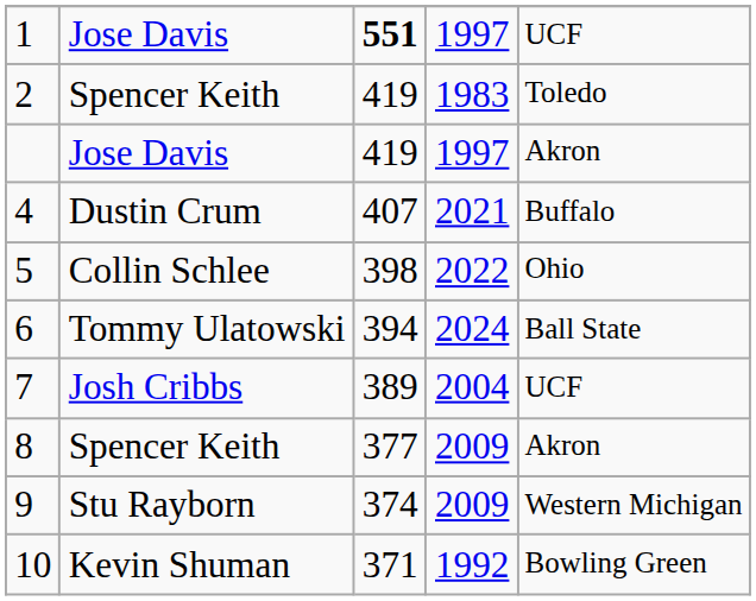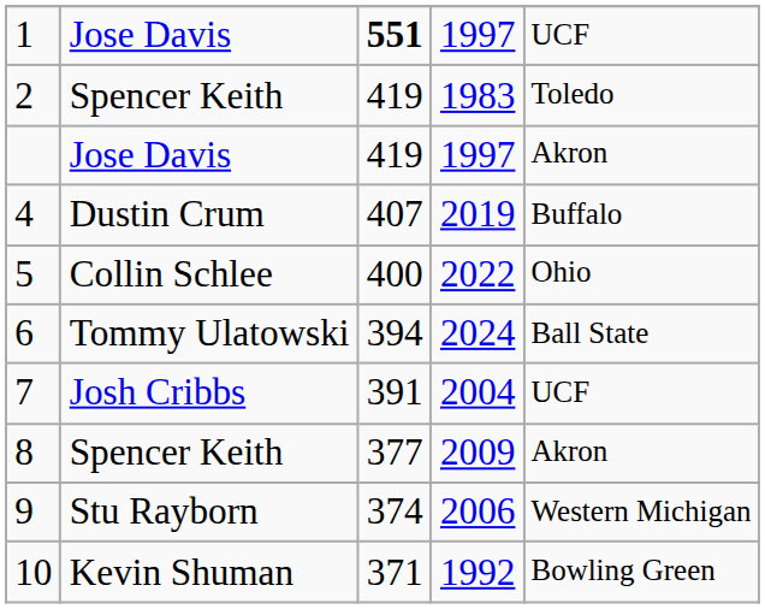4 | column 4: 2021 -> 2019
5 | column 3: 398 -> 400
7 | column 3: 389 -> 391
9 | column 4: 2009 -> 2006
